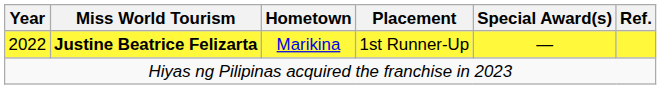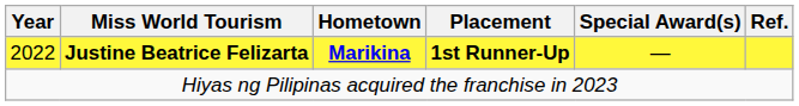2022 | Hometown: normal -> bold
2022 | Placement: normal -> bold
